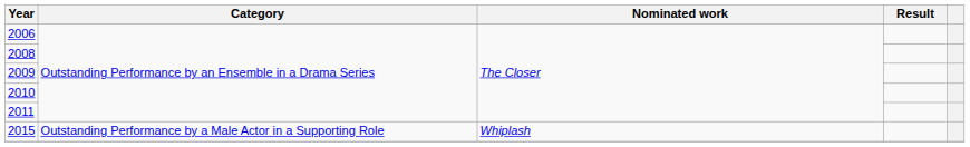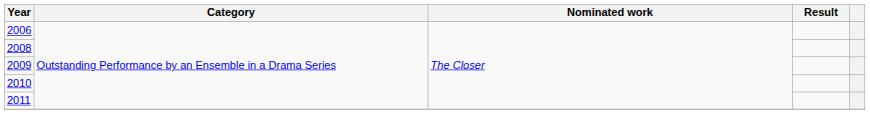- row: 2015 | Outstanding Performance by a Male Actor in a Supporting Role | Whiplash
